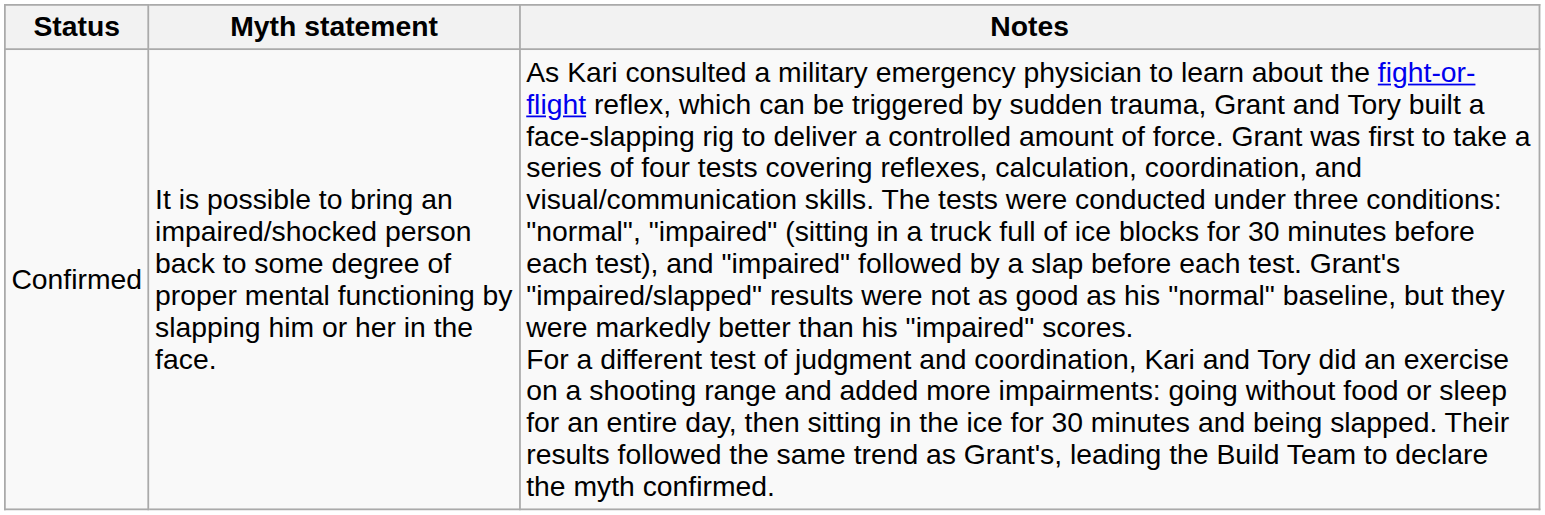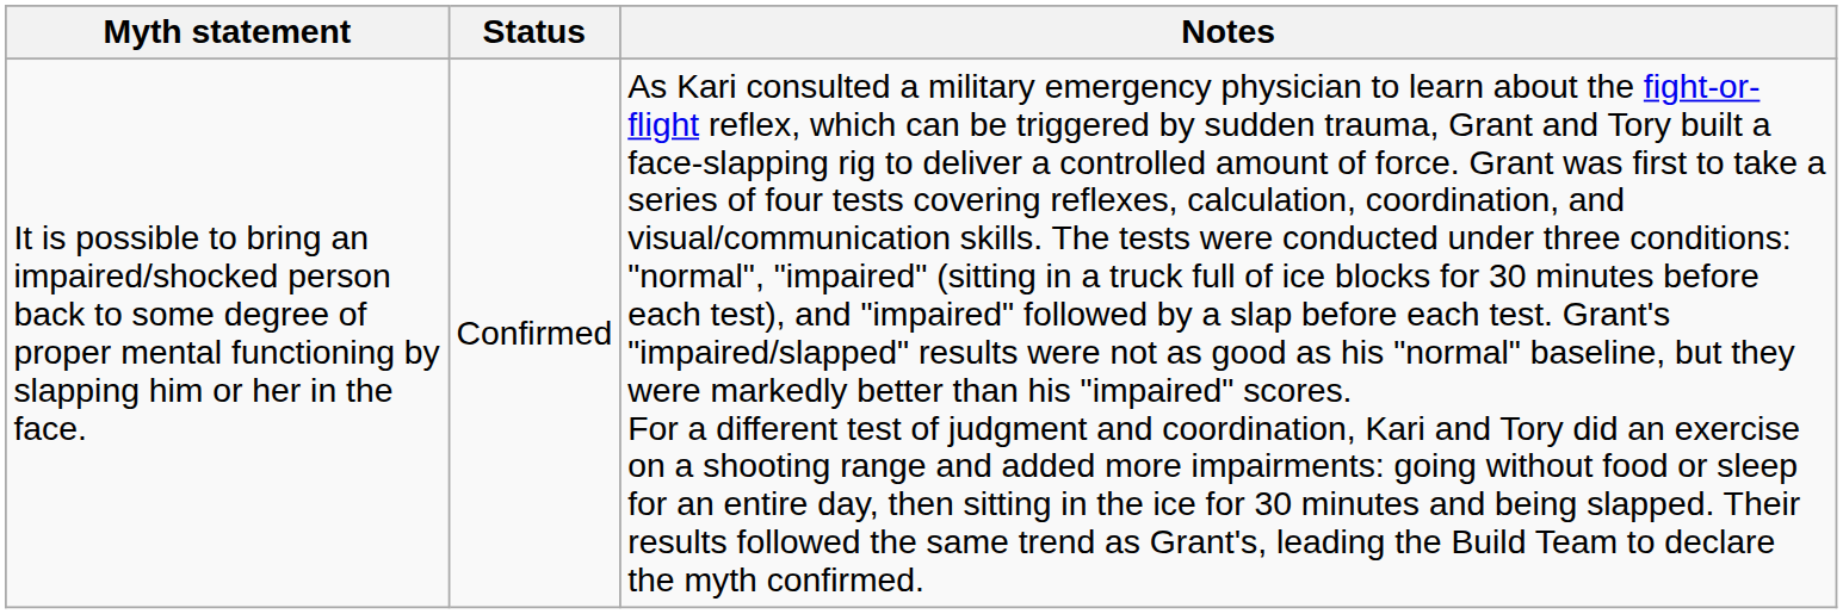columns swapped: Myth statement <-> Status
